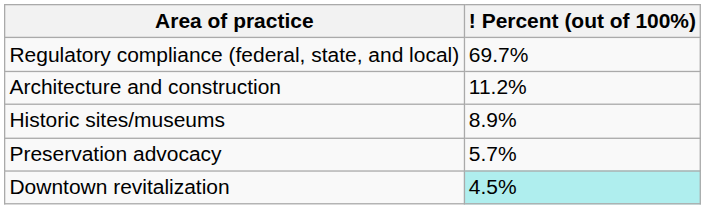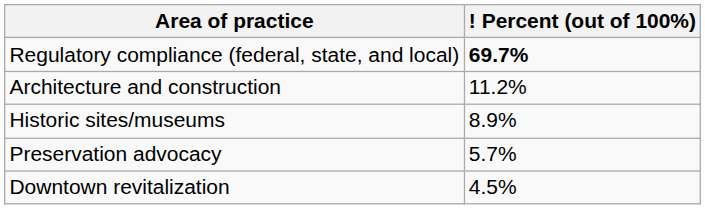Regulatory compliance (federal, state, and local) | ! Percent (out of 100%): normal -> bold
Downtown revitalization | ! Percent (out of 100%): paleturquoise background -> no background
